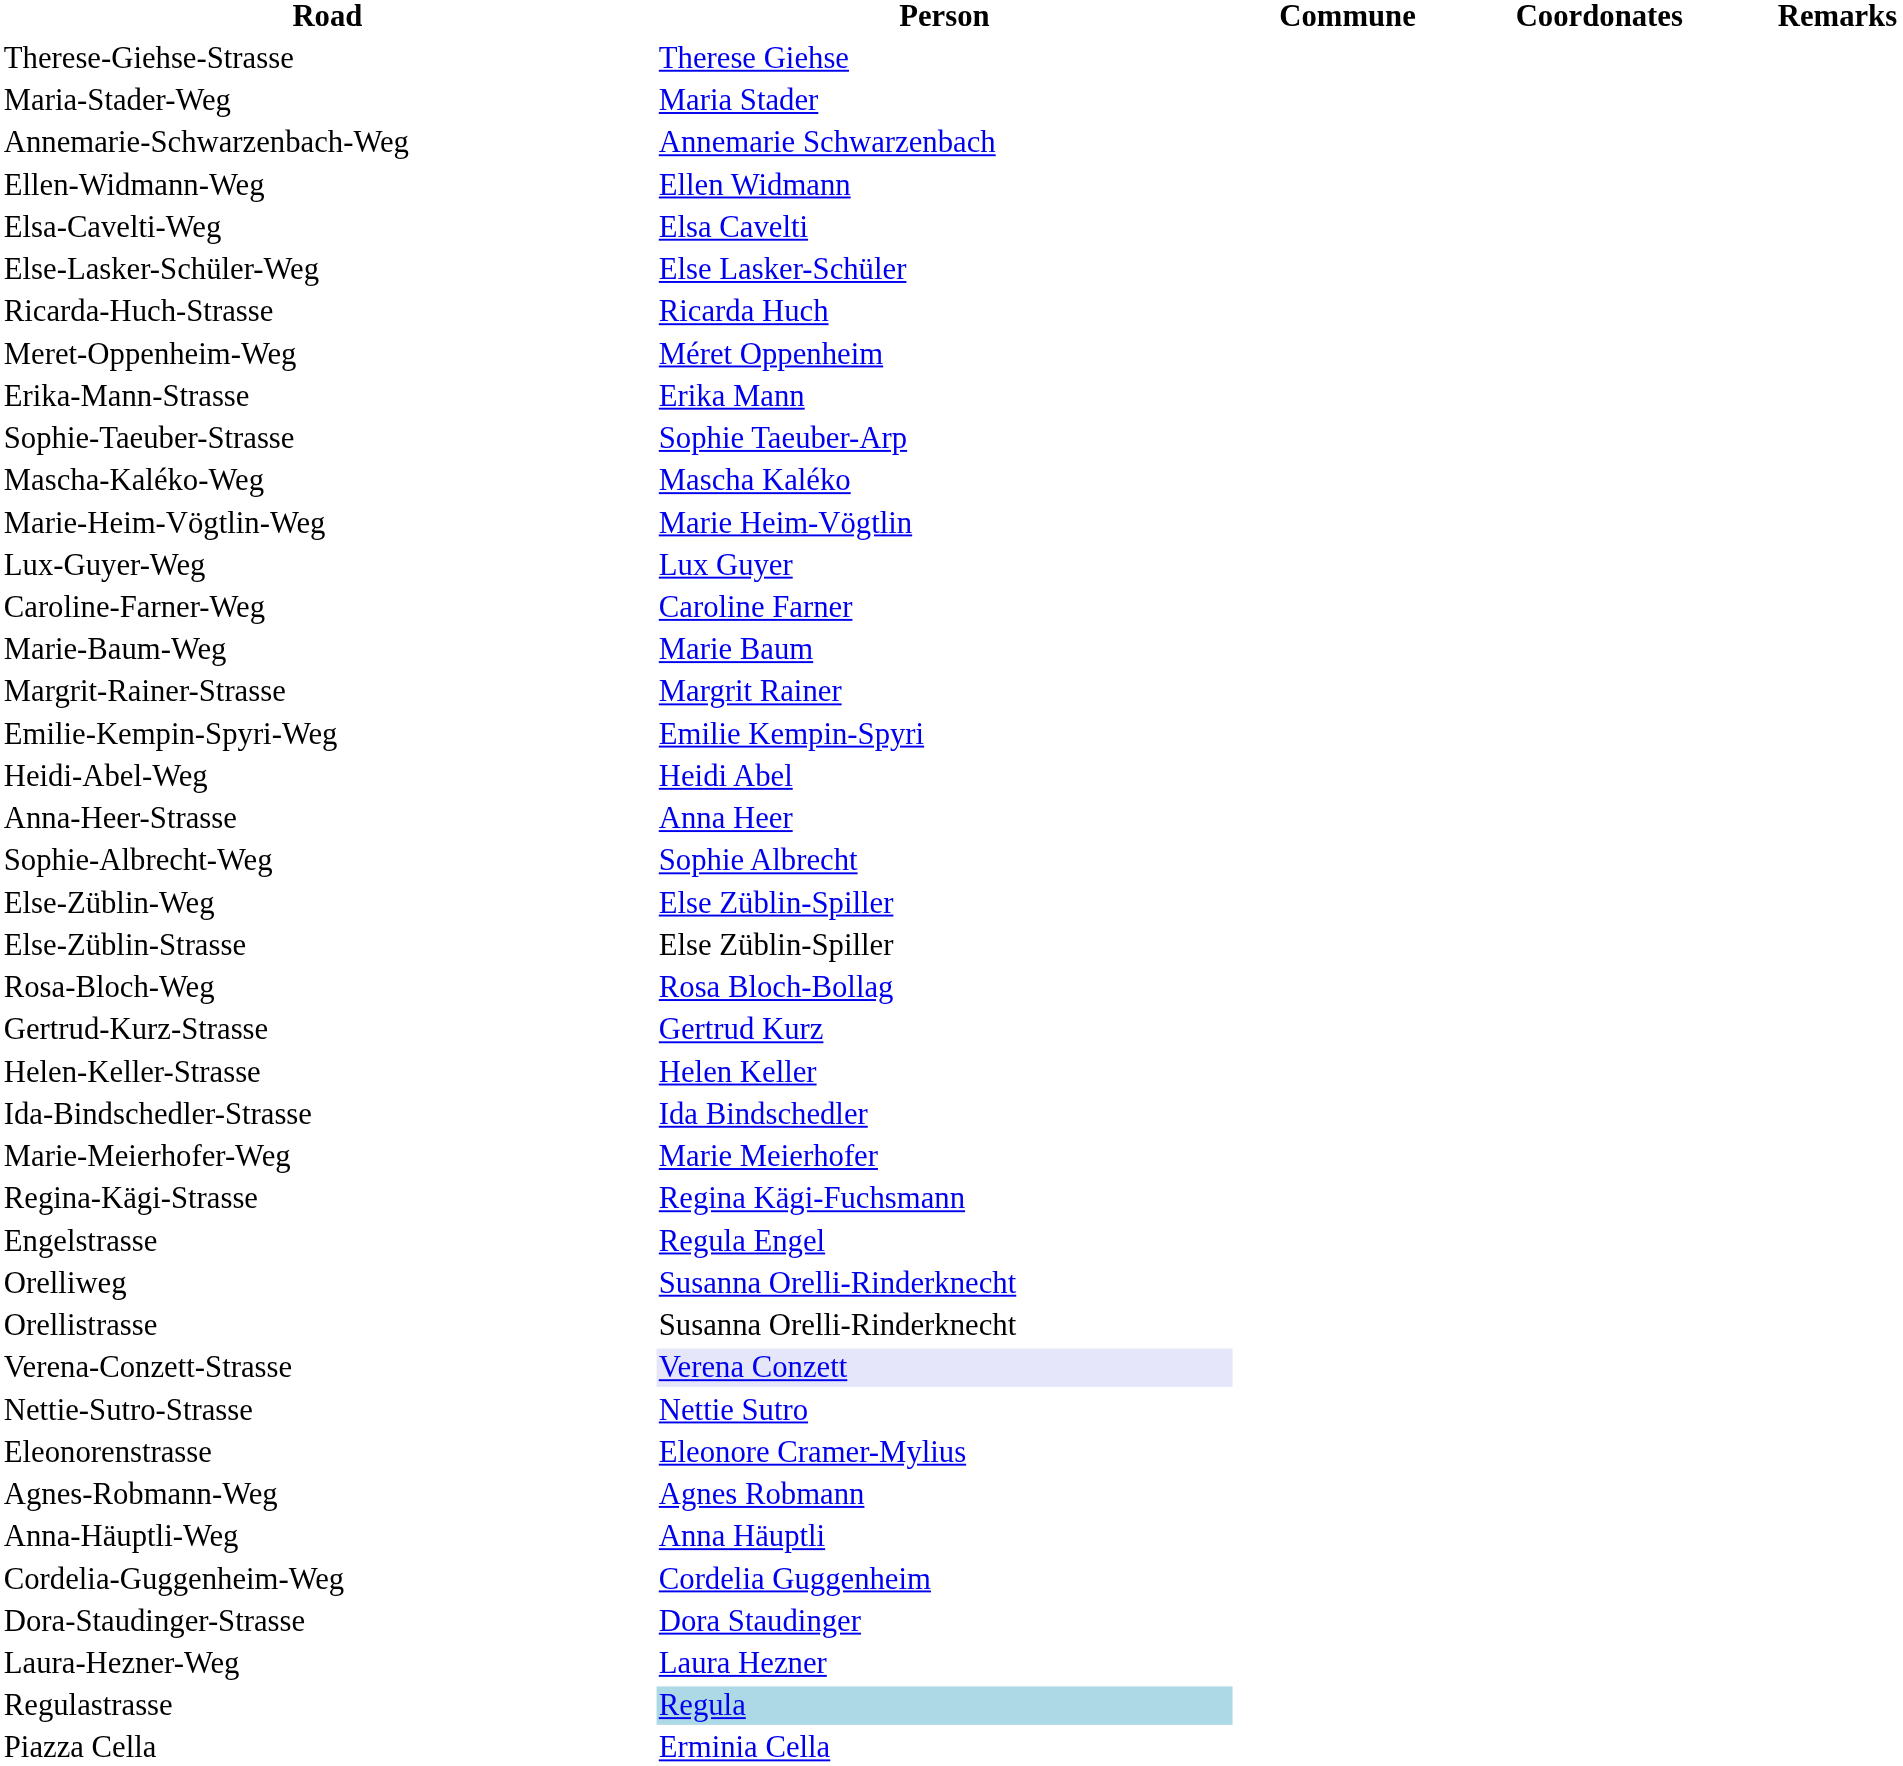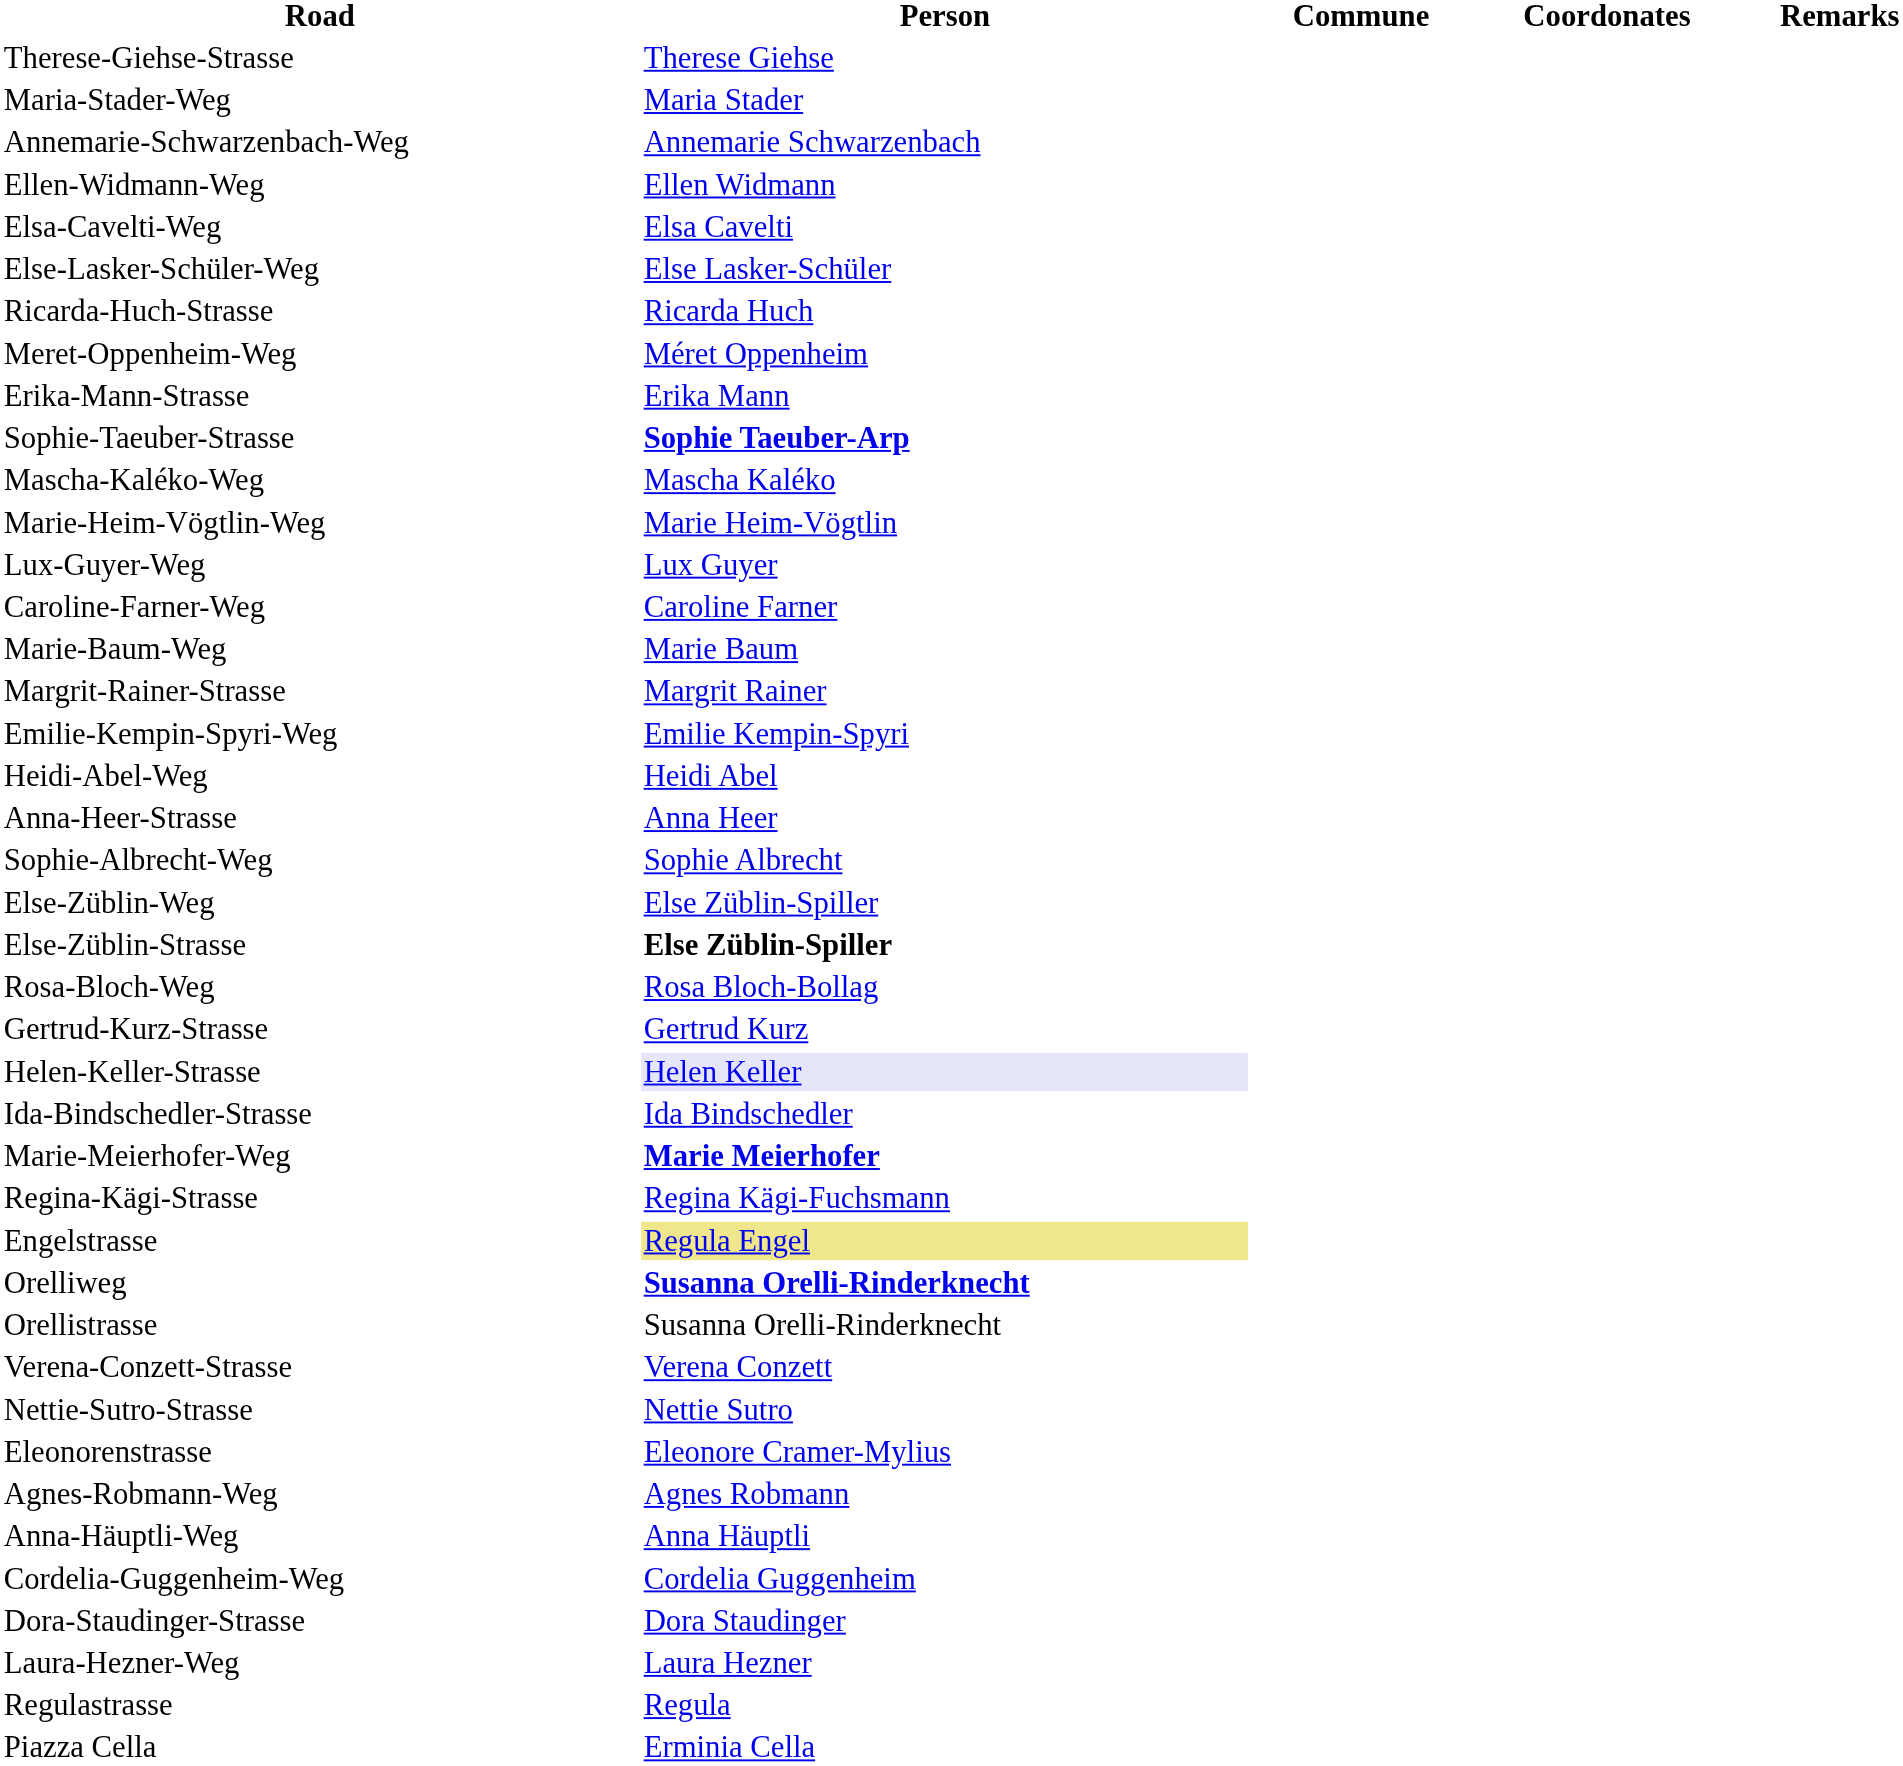Sophie-Taeuber-Strasse | Person: normal -> bold
Else-Züblin-Strasse | Person: normal -> bold
Helen-Keller-Strasse | Person: no background -> lavender background
Marie-Meierhofer-Weg | Person: normal -> bold
Engelstrasse | Person: no background -> khaki background
Orelliweg | Person: normal -> bold
Verena-Conzett-Strasse | Person: lavender background -> no background
Regulastrasse | Person: lightblue background -> no background
